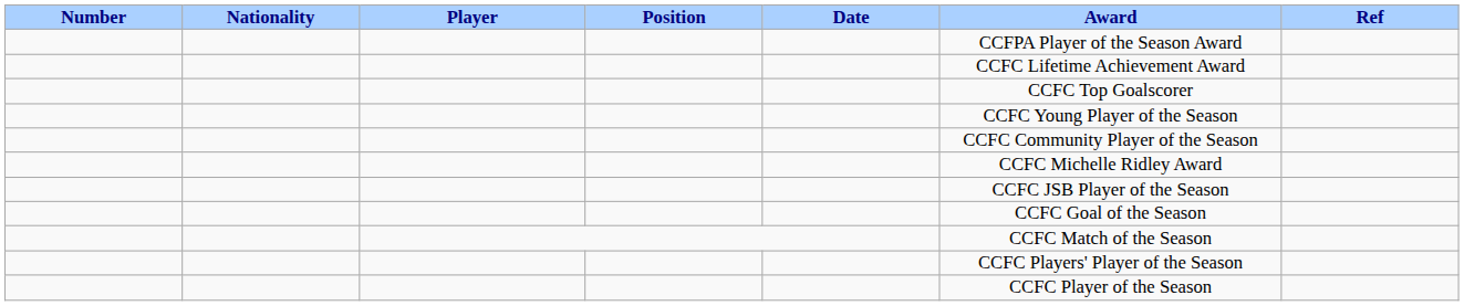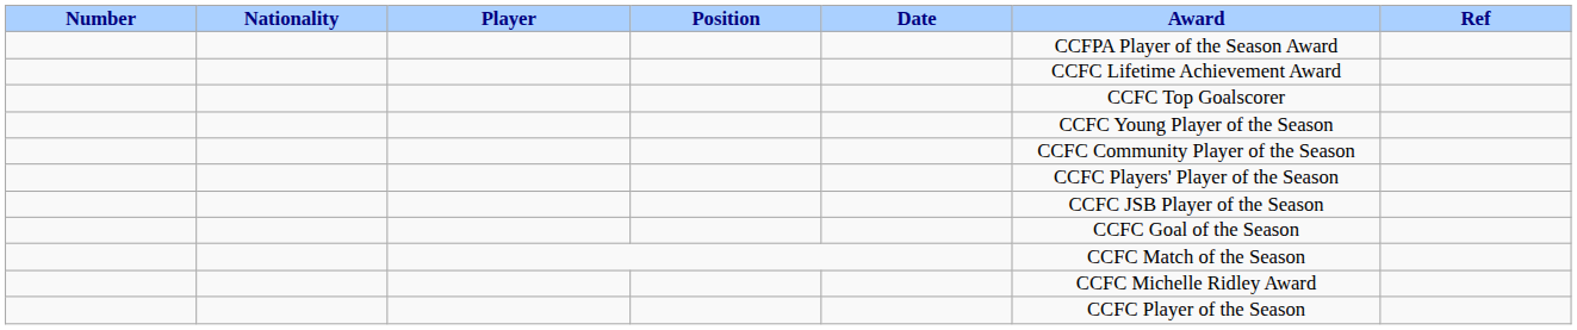row 7 | Award: CCFC Michelle Ridley Award -> CCFC Players' Player of the Season
row 11 | Award: CCFC Players' Player of the Season -> CCFC Michelle Ridley Award
